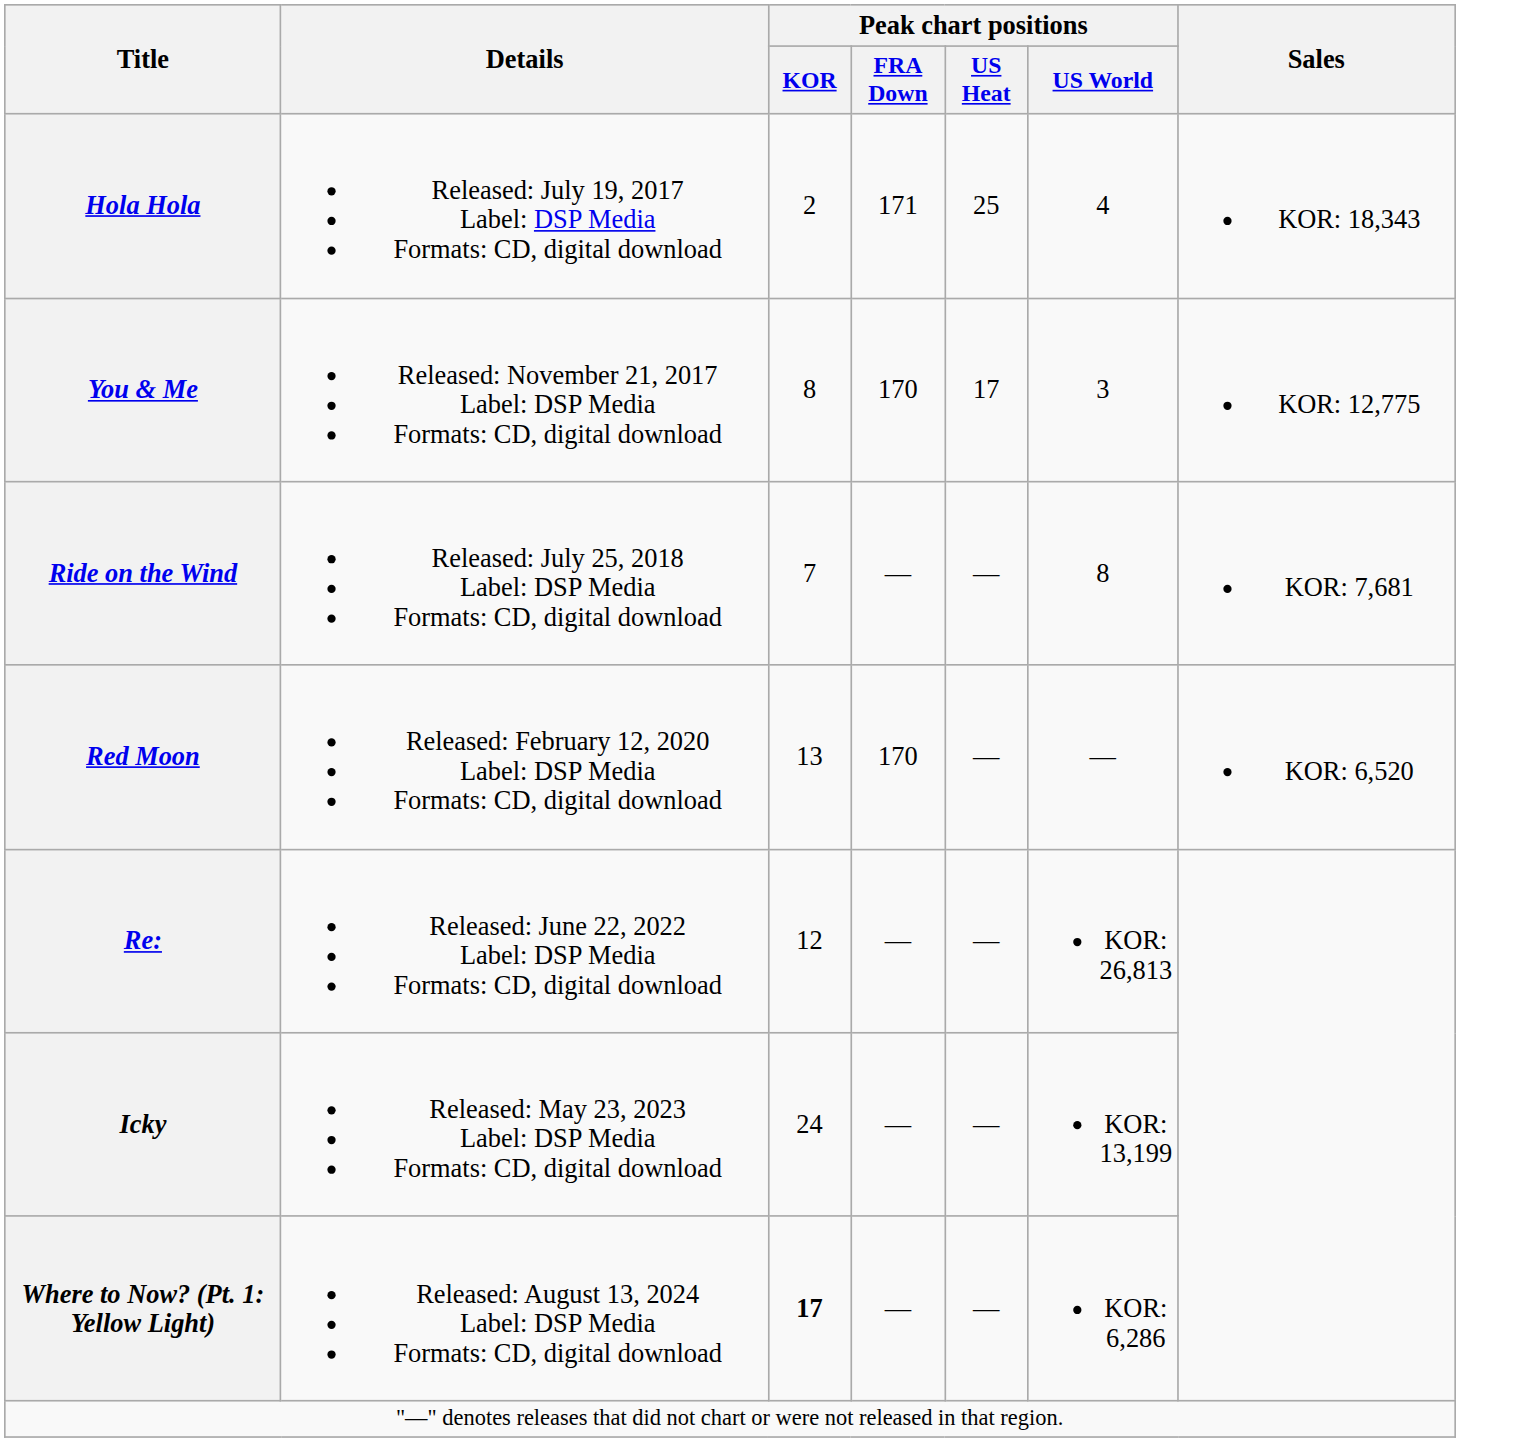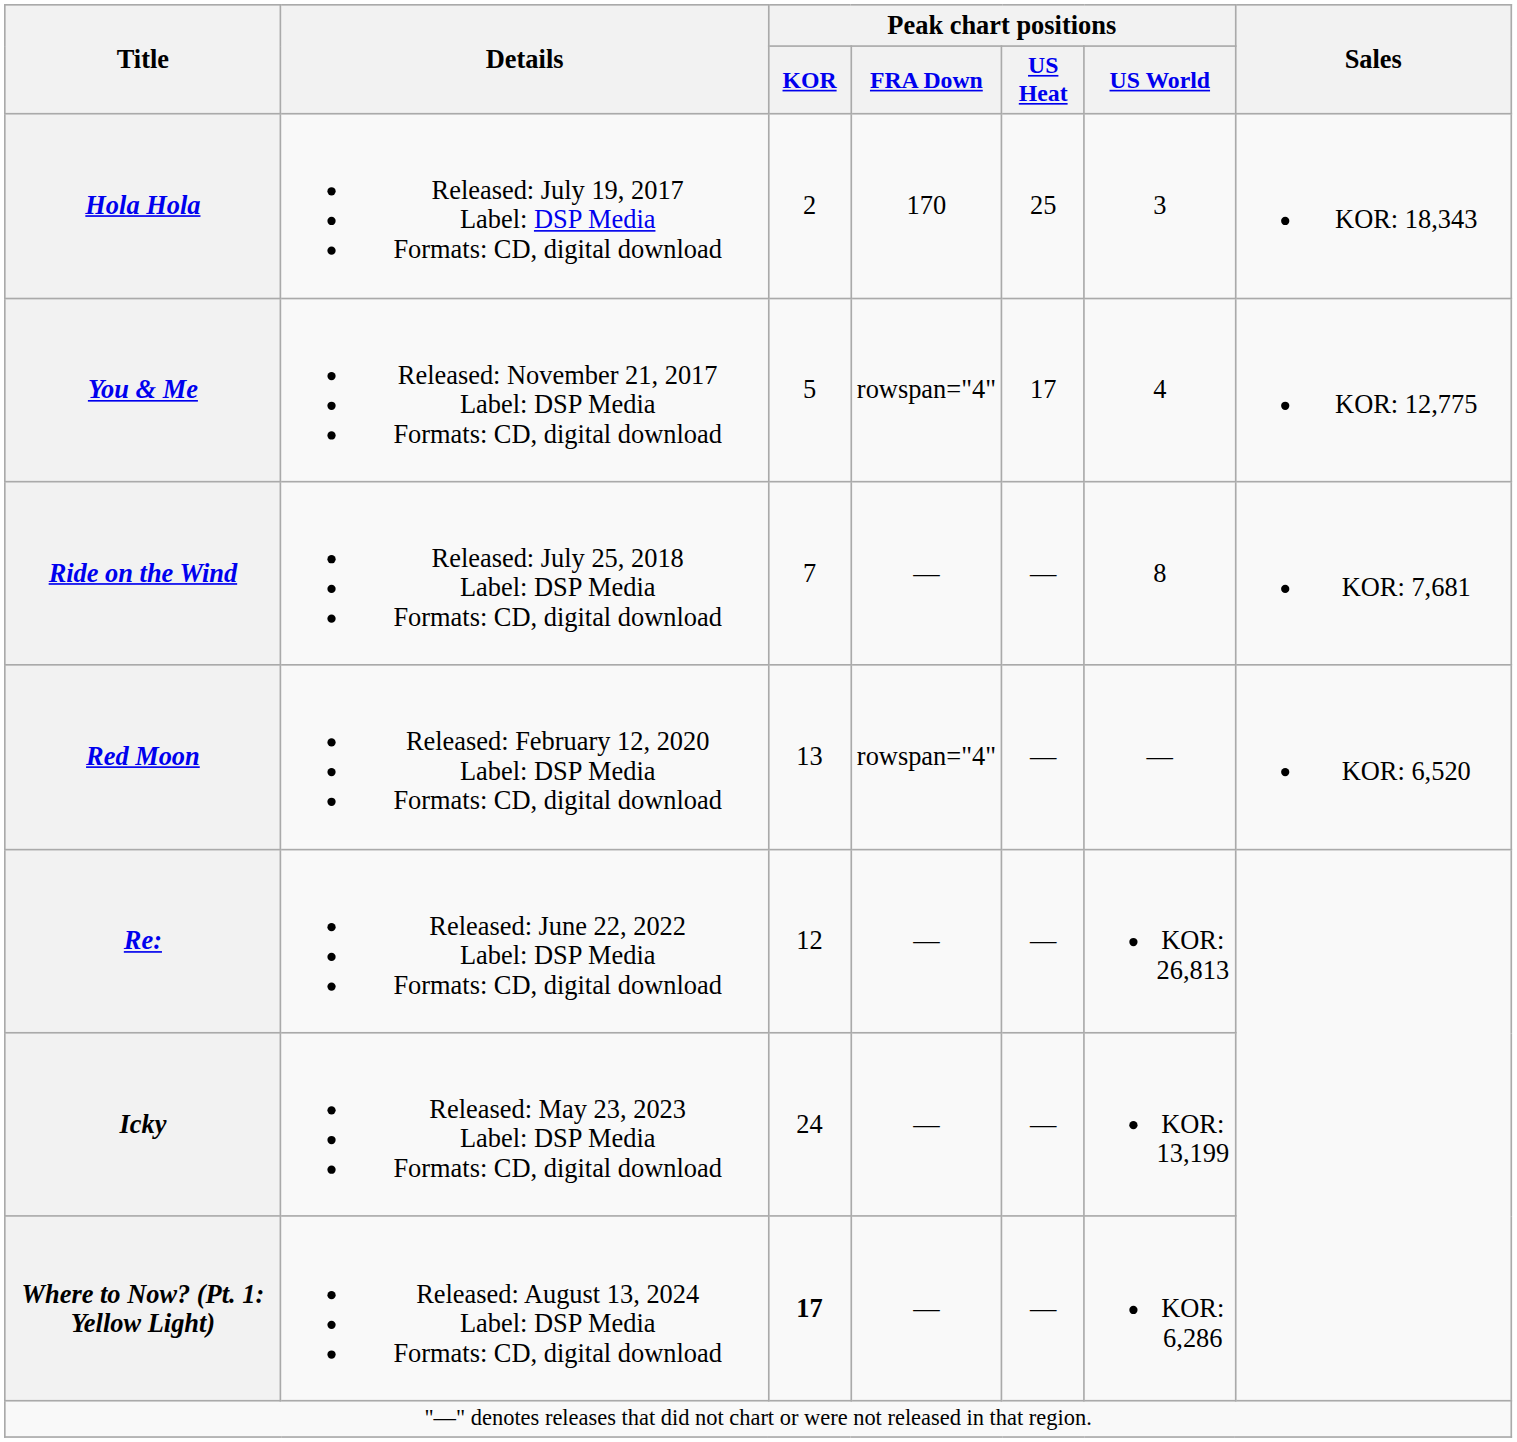Hola Hola | Peak chart positions / FRA Down: 171 -> 170
Hola Hola | Peak chart positions / US World: 4 -> 3
You & Me | Peak chart positions / KOR: 8 -> 5
You & Me | Peak chart positions / FRA Down: 170 -> rowspan="4"
You & Me | Peak chart positions / US World: 3 -> 4
Red Moon | Peak chart positions / FRA Down: 170 -> rowspan="4"
